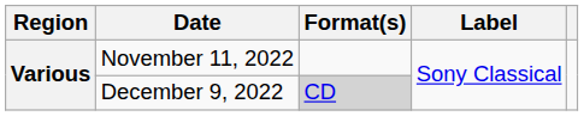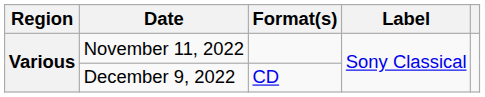December 9, 2022 | Format(s): lightgrey background -> no background
